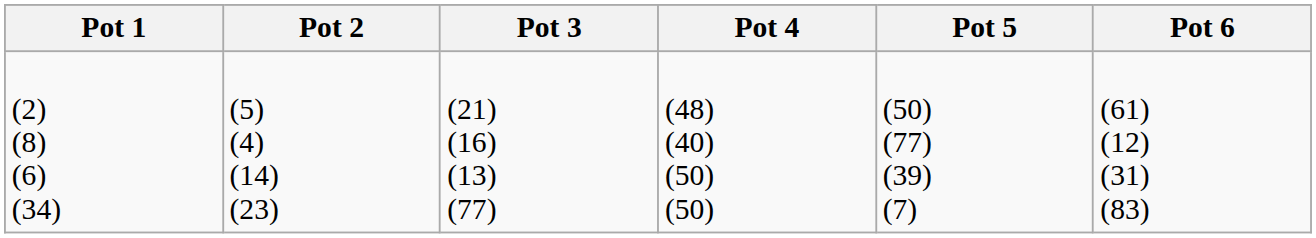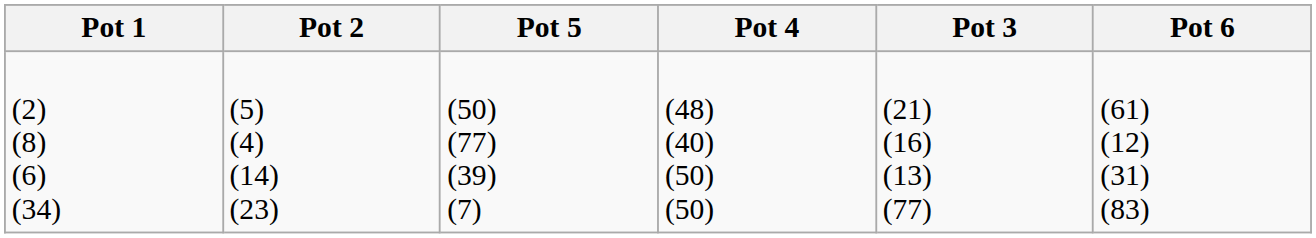columns swapped: Pot 3 <-> Pot 5
